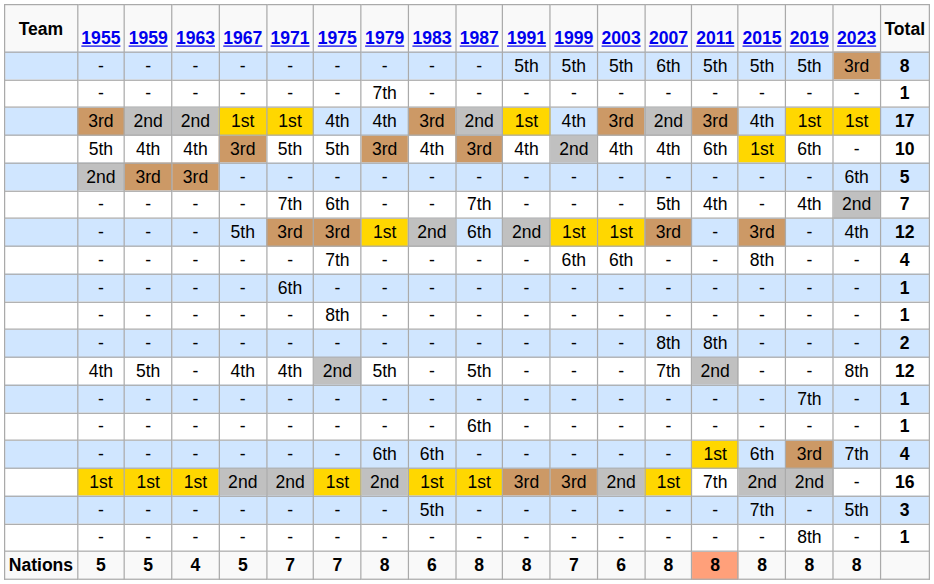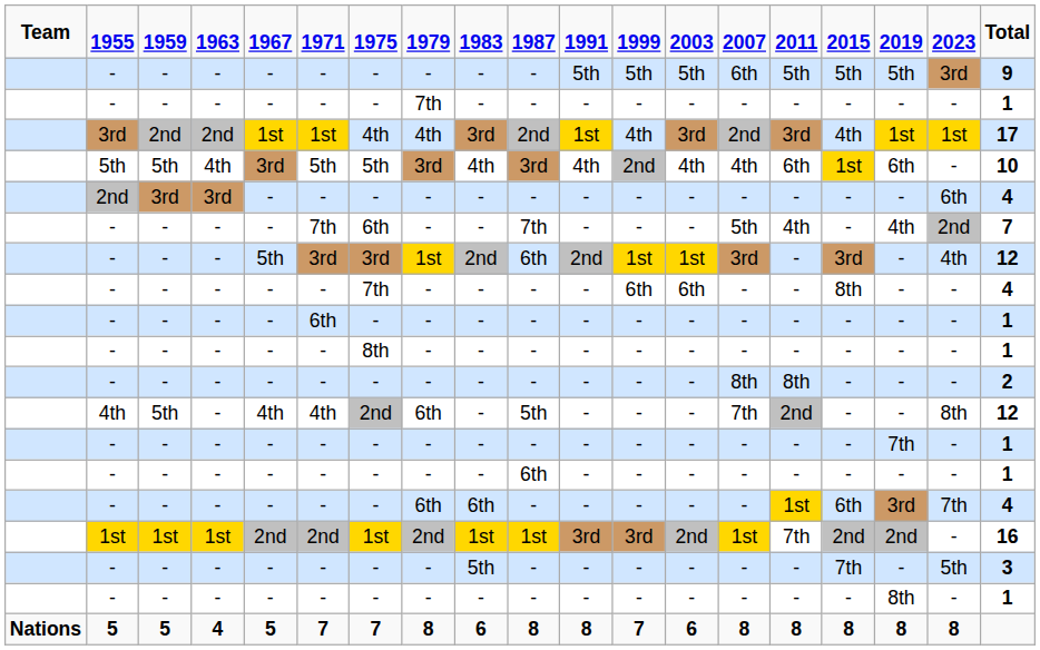row 2 | Total: 8 -> 9
row 5 | 1959: 4th -> 5th
row 6 | Total: 5 -> 4
row 13 | 1979: 5th -> 6th
row 20 | 2011: lightsalmon background -> no background
